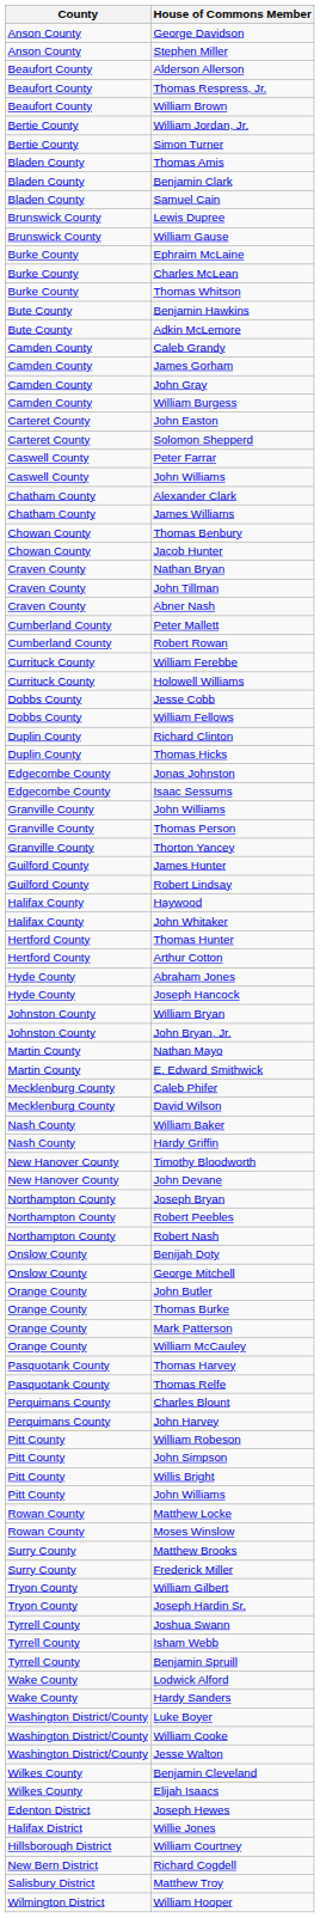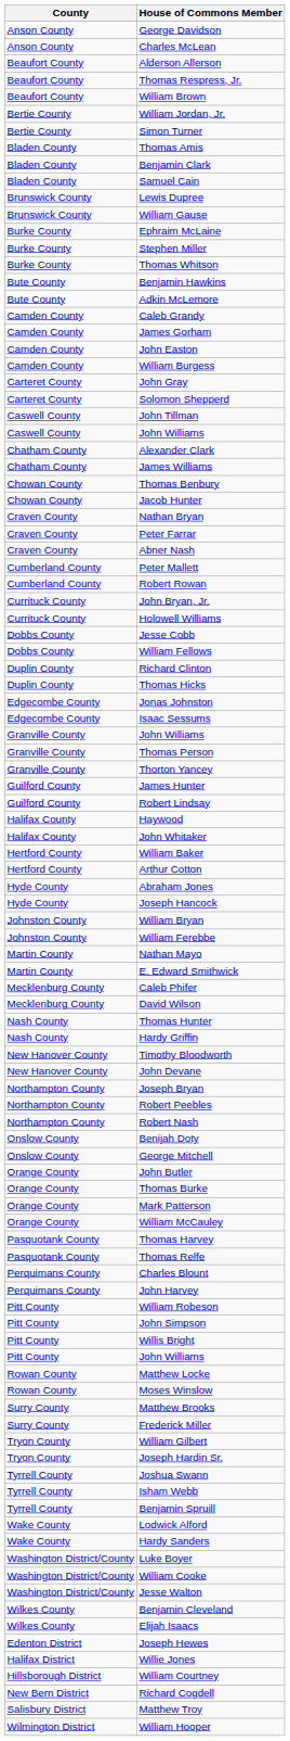row 3 | House of Commons Member: Stephen Miller -> Charles McLean
row 15 | House of Commons Member: Charles McLean -> Stephen Miller
row 21 | House of Commons Member: John Gray -> John Easton
row 23 | House of Commons Member: John Easton -> John Gray
row 25 | House of Commons Member: Peter Farrar -> John Tillman
row 32 | House of Commons Member: John Tillman -> Peter Farrar
row 36 | House of Commons Member: William Ferebbe -> John Bryan, Jr.
row 51 | House of Commons Member: Thomas Hunter -> William Baker
row 56 | House of Commons Member: John Bryan, Jr. -> William Ferebbe
row 61 | House of Commons Member: William Baker -> Thomas Hunter
